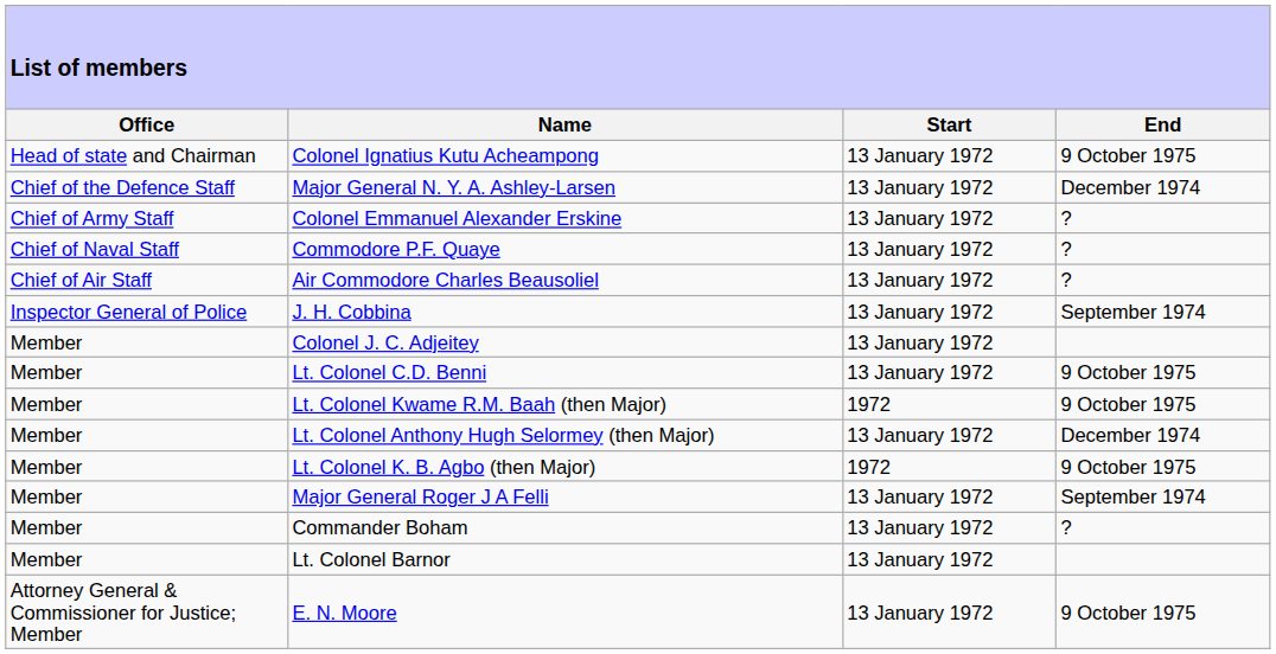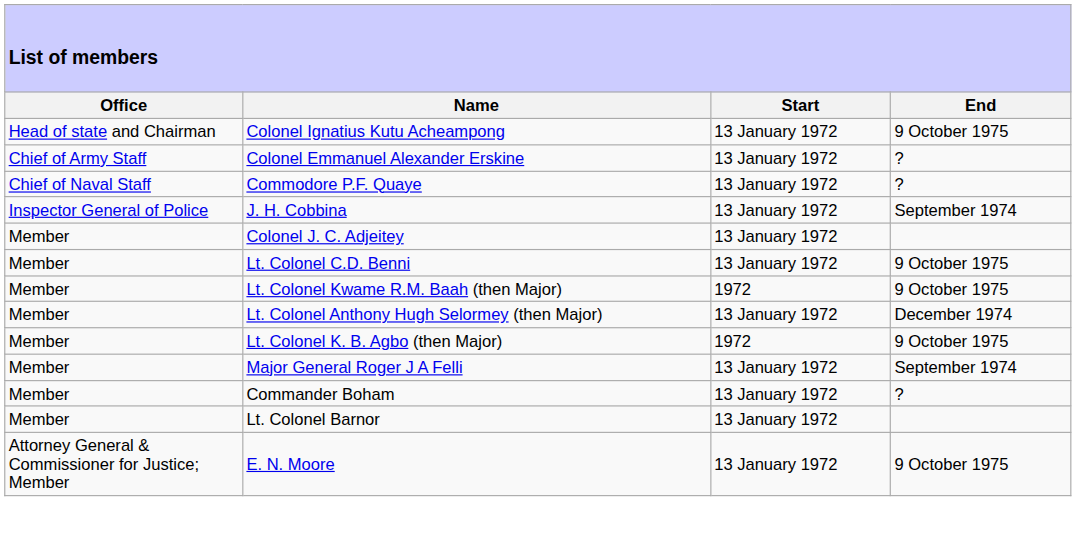- row: Chief of the Defence Staff | Major General N. Y. A. Ashley-Larsen | 13 January 1972 | December 1974
- row: Chief of Air Staff | Air Commodore Charles Beausoliel | 13 January 1972 | ?
